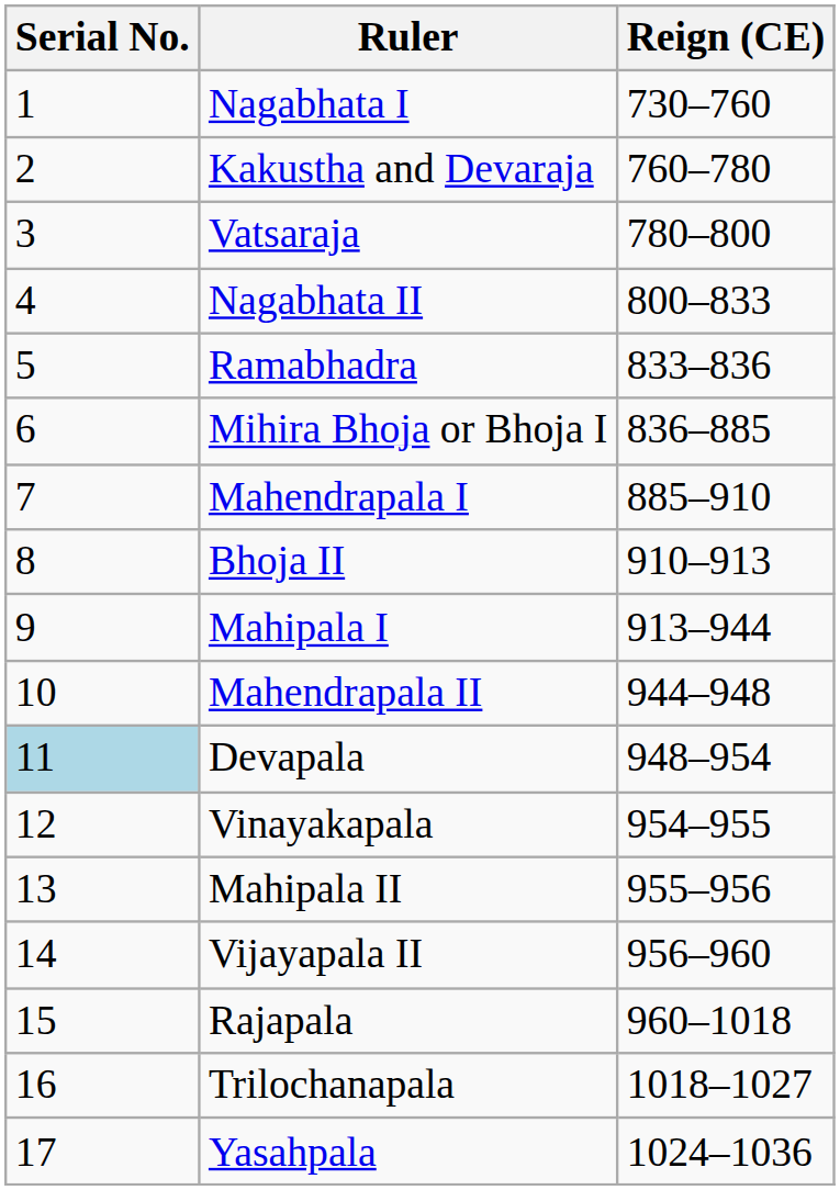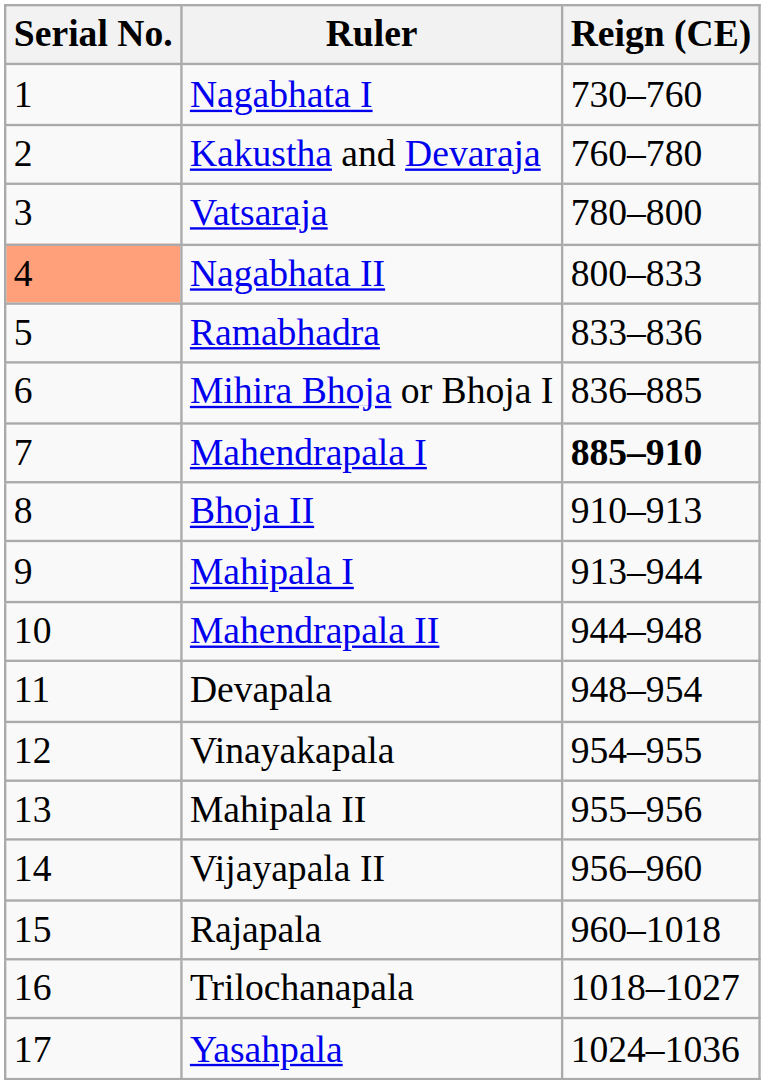Nagabhata II | Serial No.: no background -> lightsalmon background
Mahendrapala I | Reign (CE): normal -> bold
Devapala | Serial No.: lightblue background -> no background
